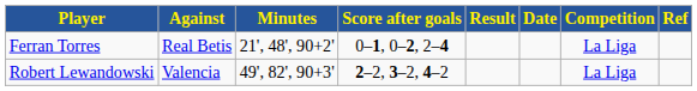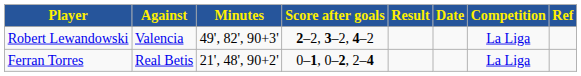rows swapped: Ferran Torres <-> Robert Lewandowski
